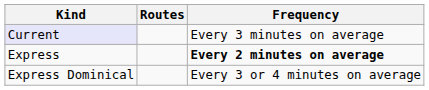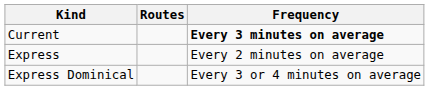row 2 | Kind: lavender background -> no background
row 2 | Frequency: normal -> bold
row 3 | Frequency: bold -> normal
